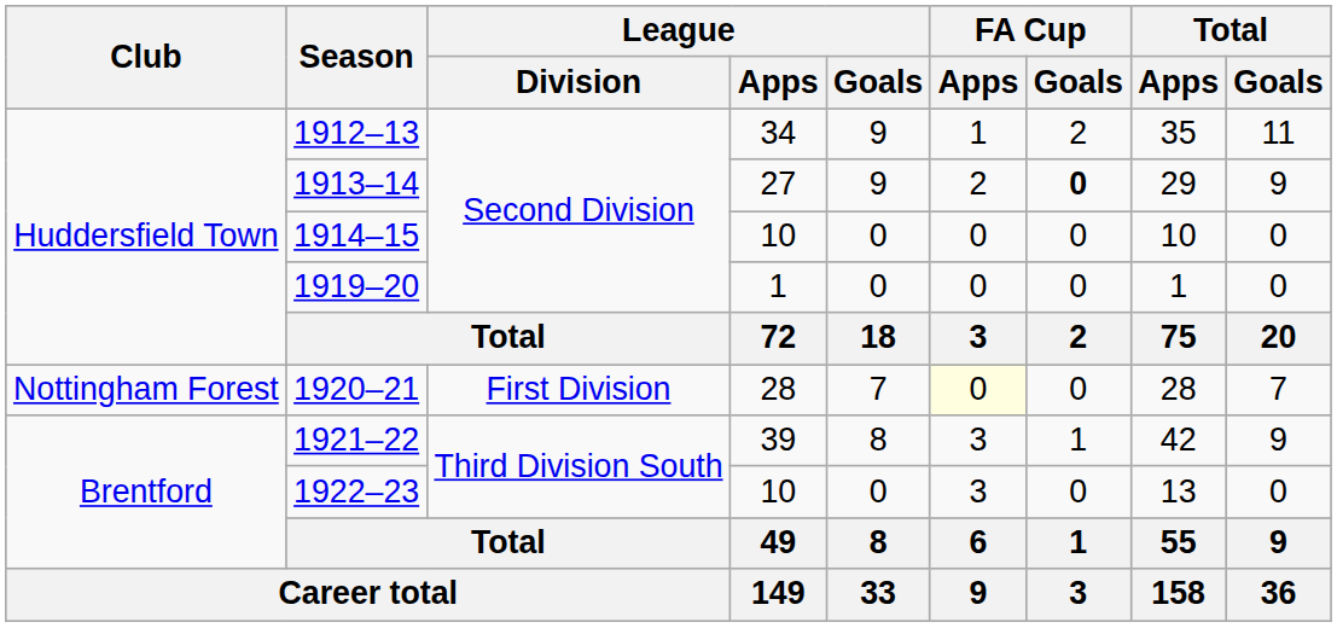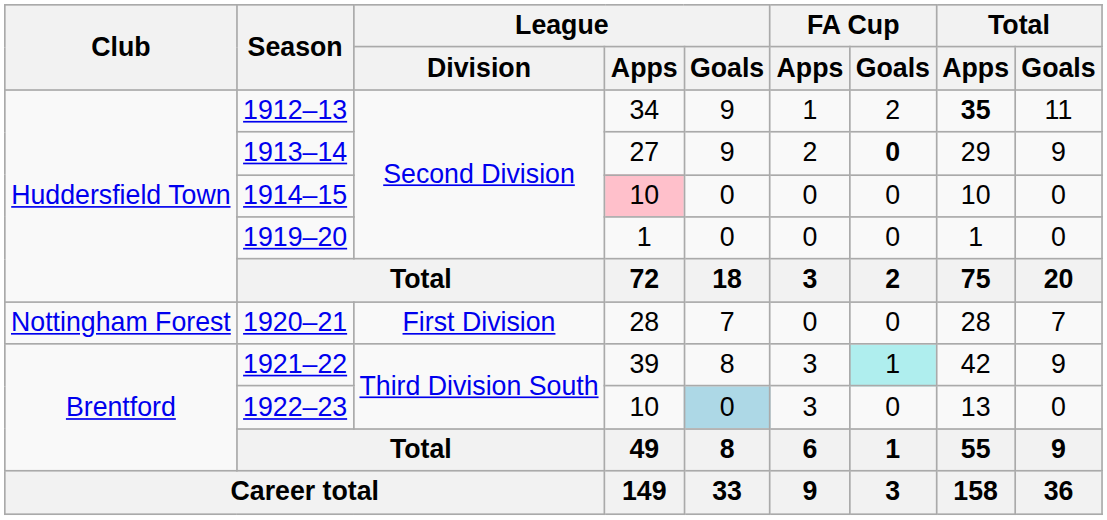1912–13 | Total / Apps: normal -> bold
1914–15 | League / Apps: no background -> pink background
1920–21 | FA Cup / Apps: lightyellow background -> no background
1921–22 | FA Cup / Goals: no background -> paleturquoise background
1922–23 | League / Goals: no background -> lightblue background
